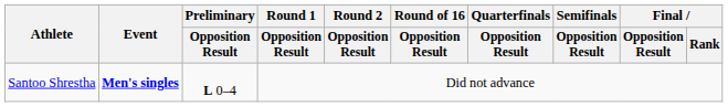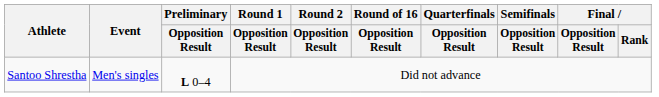Santoo Shrestha | Event: bold -> normal
